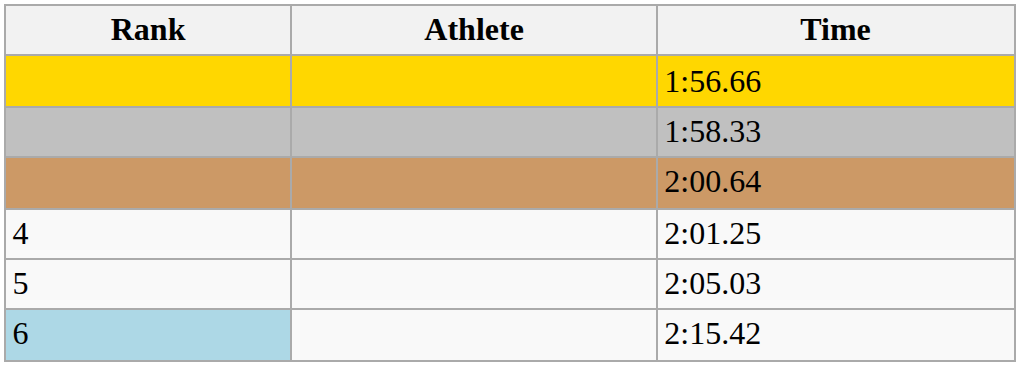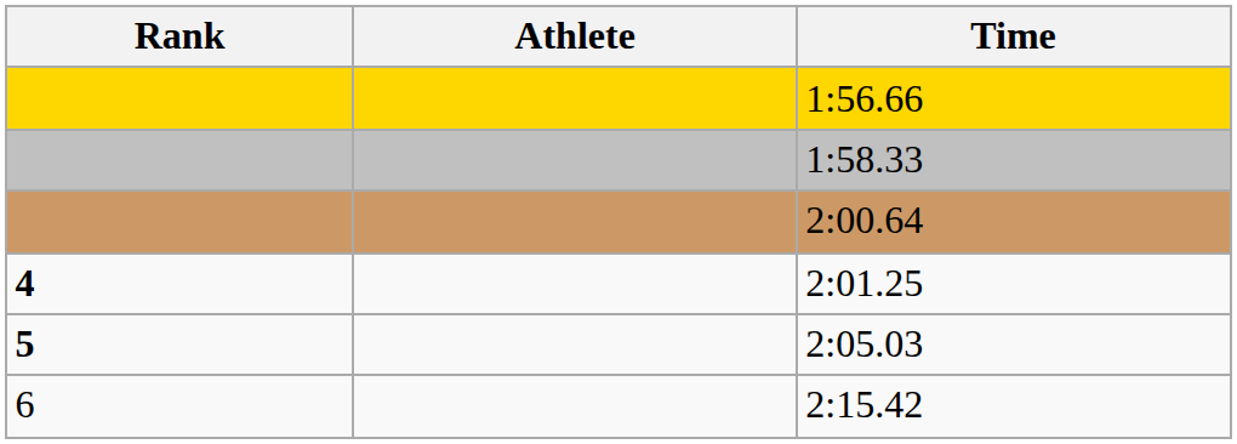2:01.25 | Rank: normal -> bold
2:05.03 | Rank: normal -> bold
2:15.42 | Rank: lightblue background -> no background
